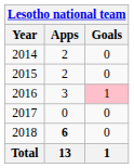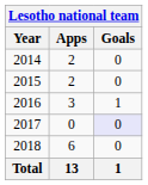2016 | Goals: pink background -> no background
2017 | Goals: no background -> lavender background
2018 | Apps: bold -> normal
